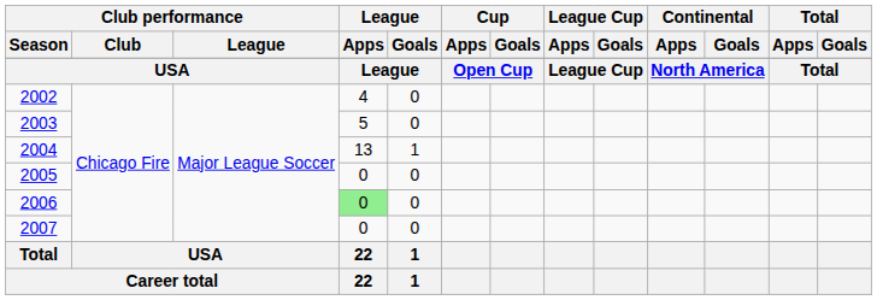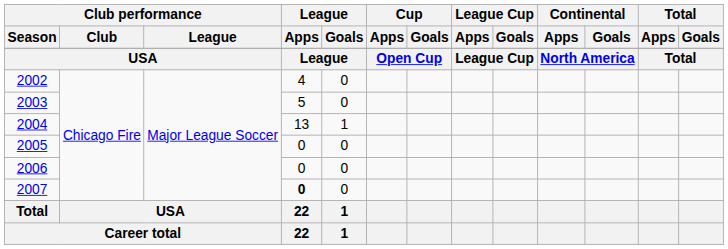2006 | League / Apps: lightgreen background -> no background
2007 | League / Apps: normal -> bold
